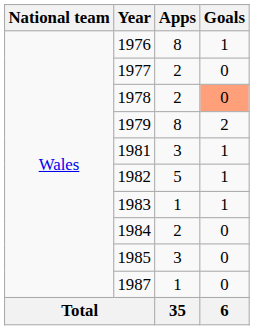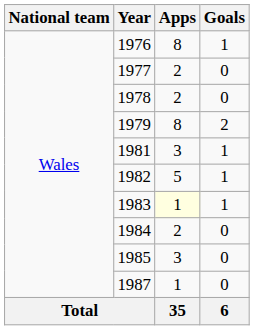1978 | Goals: lightsalmon background -> no background
1983 | Apps: no background -> lightyellow background
